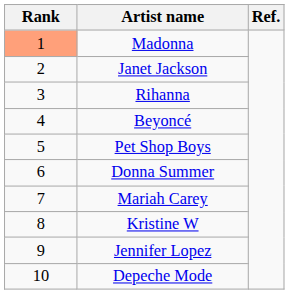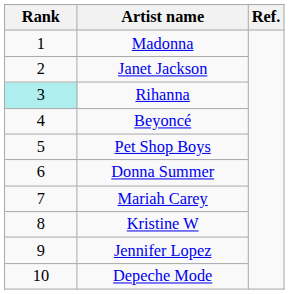Madonna | Rank: lightsalmon background -> no background
Rihanna | Rank: no background -> paleturquoise background
